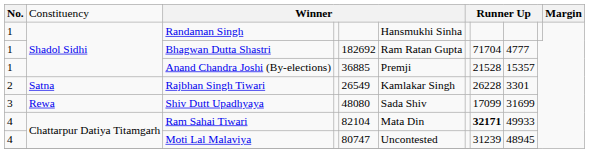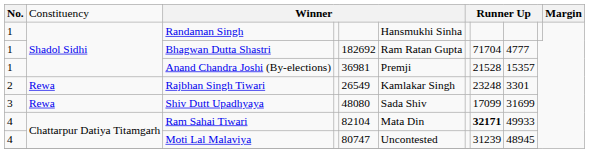Anand Chandra Joshi (By-elections) | column 5: 36885 -> 36981
Rajbhan Singh Tiwari | column 2: Satna -> Rewa
Rajbhan Singh Tiwari | column 8: 26228 -> 23248
